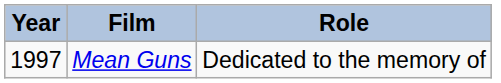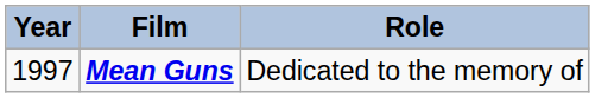row 2 | Film: normal -> bold
